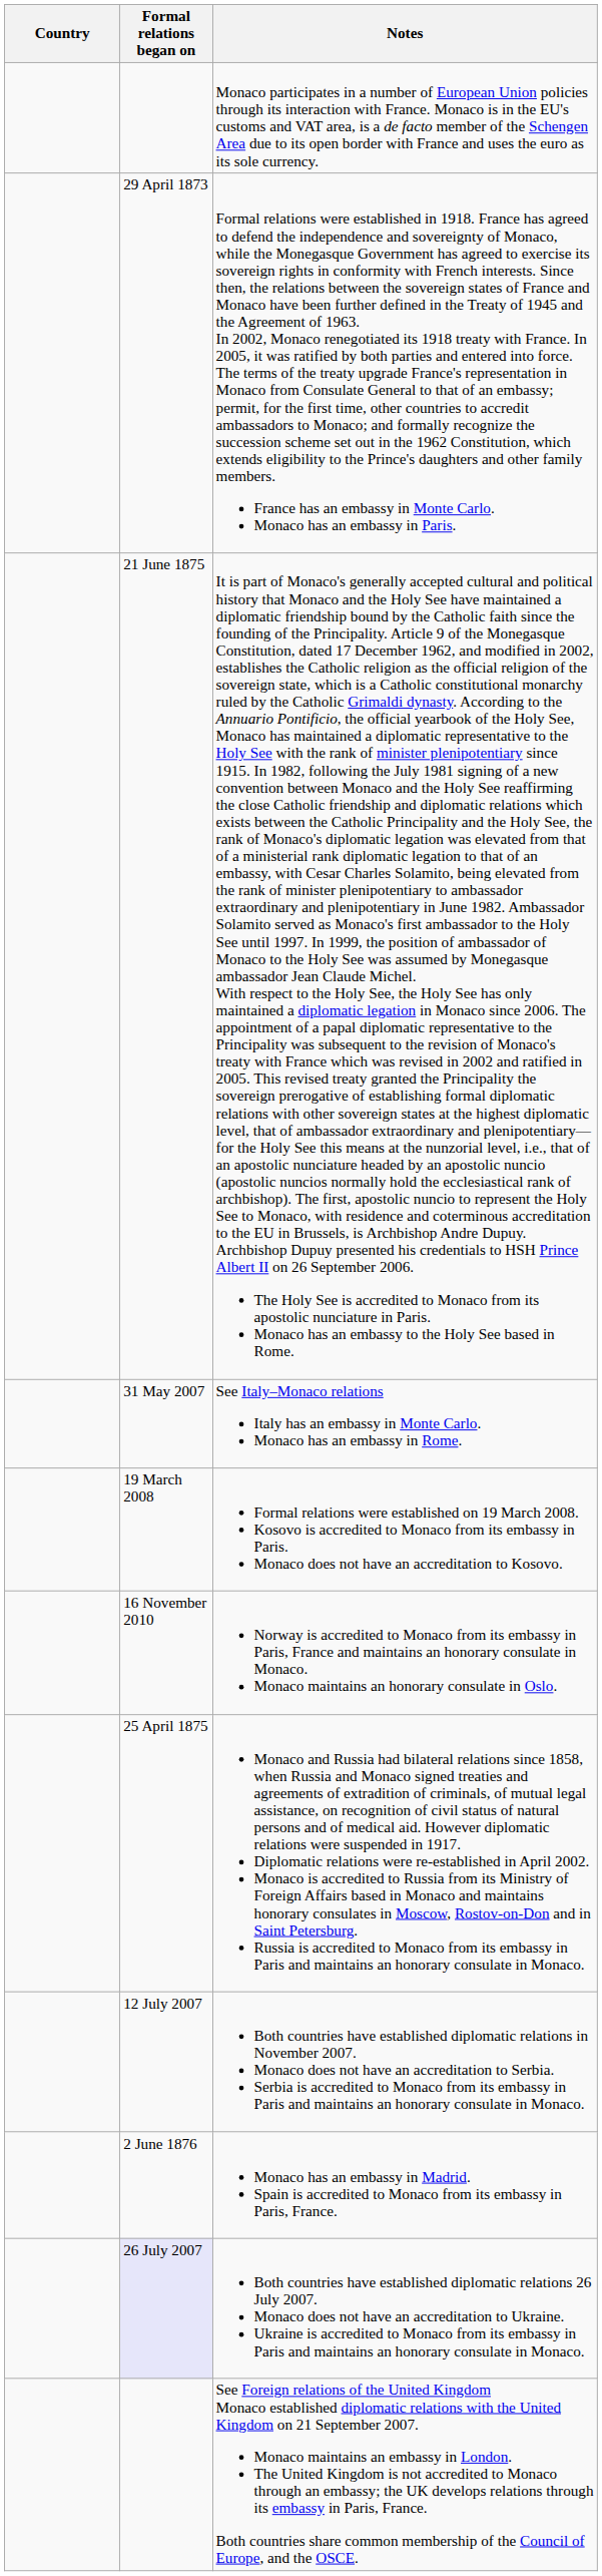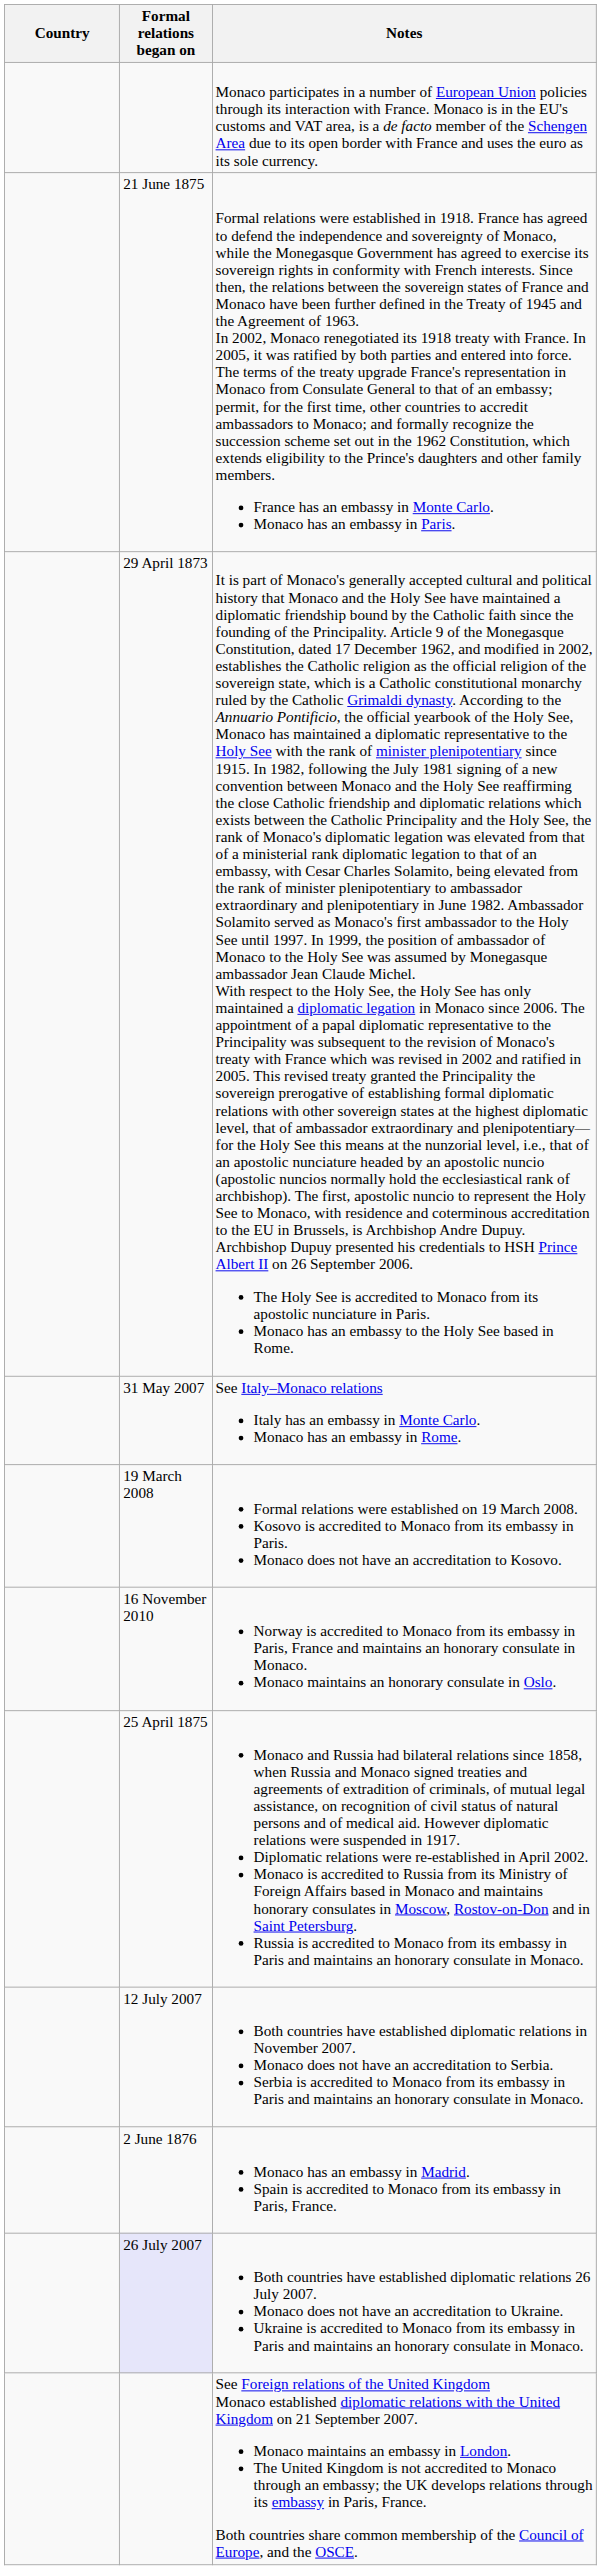row 3 | Formal relations began on: 29 April 1873 -> 21 June 1875
row 4 | Formal relations began on: 21 June 1875 -> 29 April 1873
